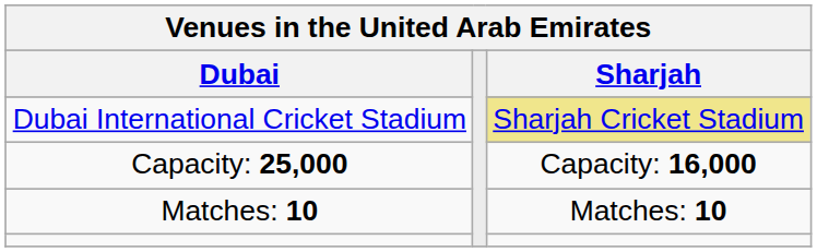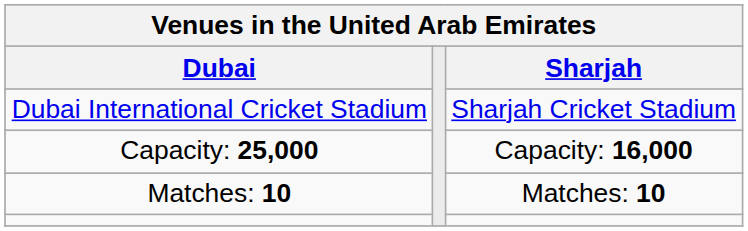Dubai International Cricket Stadium | Sharjah: khaki background -> no background
